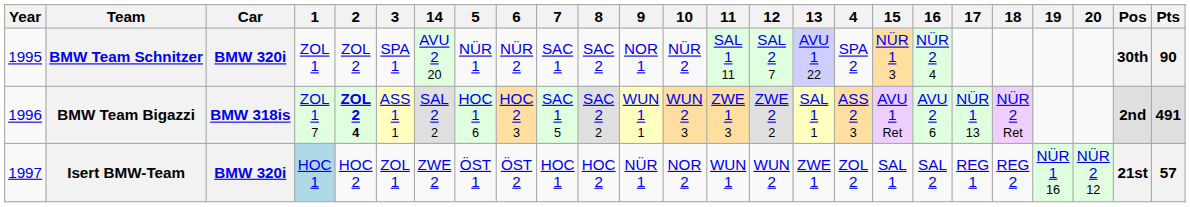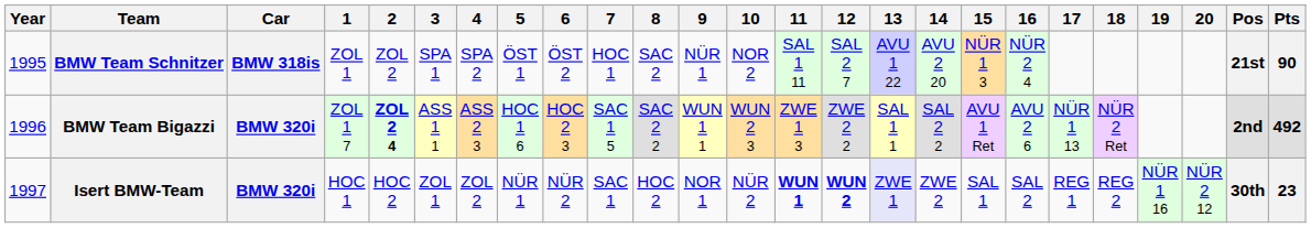columns swapped: 4 <-> 14
BMW Team Schnitzer | Car: BMW 320i -> BMW 318is
BMW Team Schnitzer | 5: NÜR 1 -> ÖST 1
BMW Team Schnitzer | 6: NÜR 2 -> ÖST 2
BMW Team Schnitzer | 7: SAC 1 -> HOC 1
BMW Team Schnitzer | 9: NOR 1 -> NÜR 1
BMW Team Schnitzer | 10: NÜR 2 -> NOR 2
BMW Team Schnitzer | Pos: 30th -> 21st
BMW Team Bigazzi | Car: BMW 318is -> BMW 320i
BMW Team Bigazzi | Pts: 491 -> 492
Isert BMW-Team | 1: lightblue background -> no background
Isert BMW-Team | 5: ÖST 1 -> NÜR 1
Isert BMW-Team | 6: ÖST 2 -> NÜR 2
Isert BMW-Team | 7: HOC 1 -> SAC 1
Isert BMW-Team | 9: NÜR 1 -> NOR 1
Isert BMW-Team | 10: NOR 2 -> NÜR 2
Isert BMW-Team | 11: normal -> bold
Isert BMW-Team | 12: normal -> bold
Isert BMW-Team | 13: no background -> lavender background
Isert BMW-Team | Pos: 21st -> 30th
Isert BMW-Team | Pts: 57 -> 23
